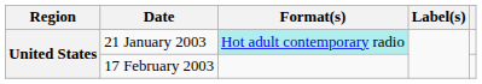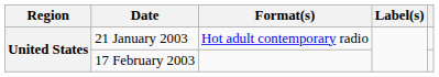21 January 2003 | Format(s): paleturquoise background -> no background
